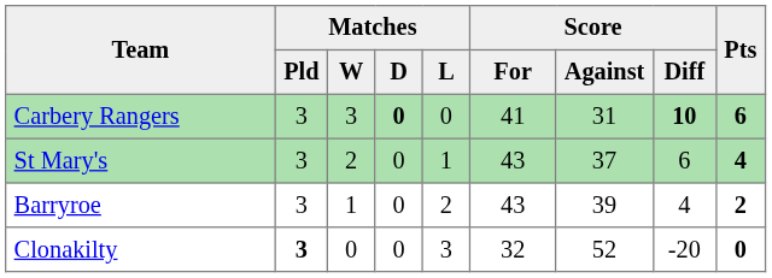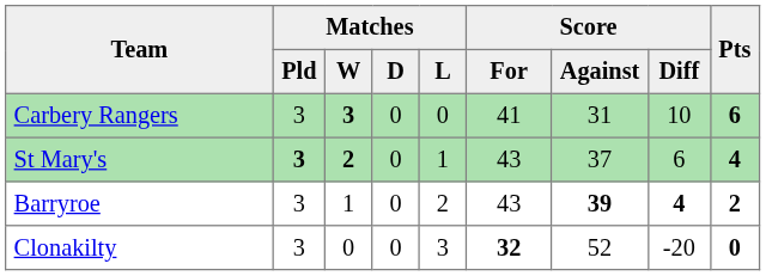Carbery Rangers | Matches / W: normal -> bold
Carbery Rangers | Matches / D: bold -> normal
Carbery Rangers | Score / Diff: bold -> normal
St Mary's | Matches / Pld: normal -> bold
St Mary's | Matches / W: normal -> bold
Barryroe | Score / Against: normal -> bold
Barryroe | Score / Diff: normal -> bold
Clonakilty | Matches / Pld: bold -> normal
Clonakilty | Score / For: normal -> bold
